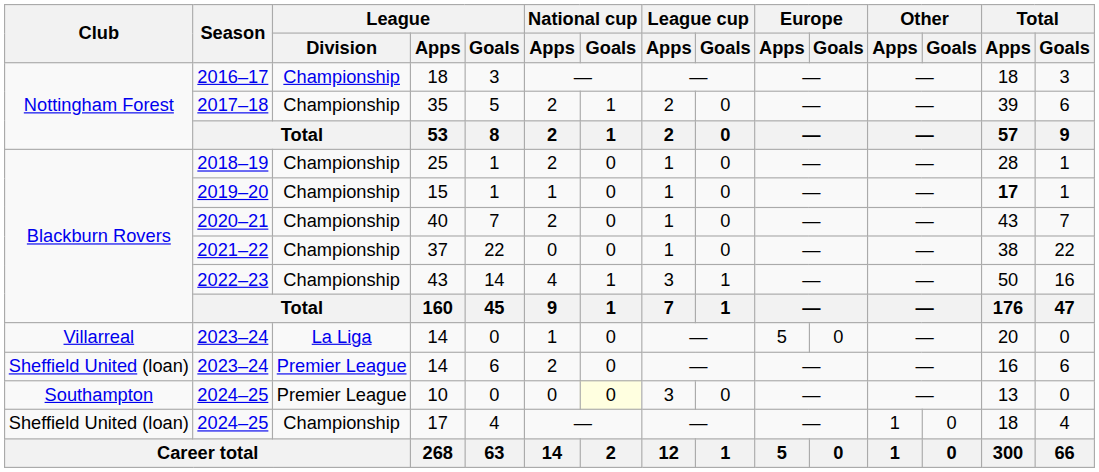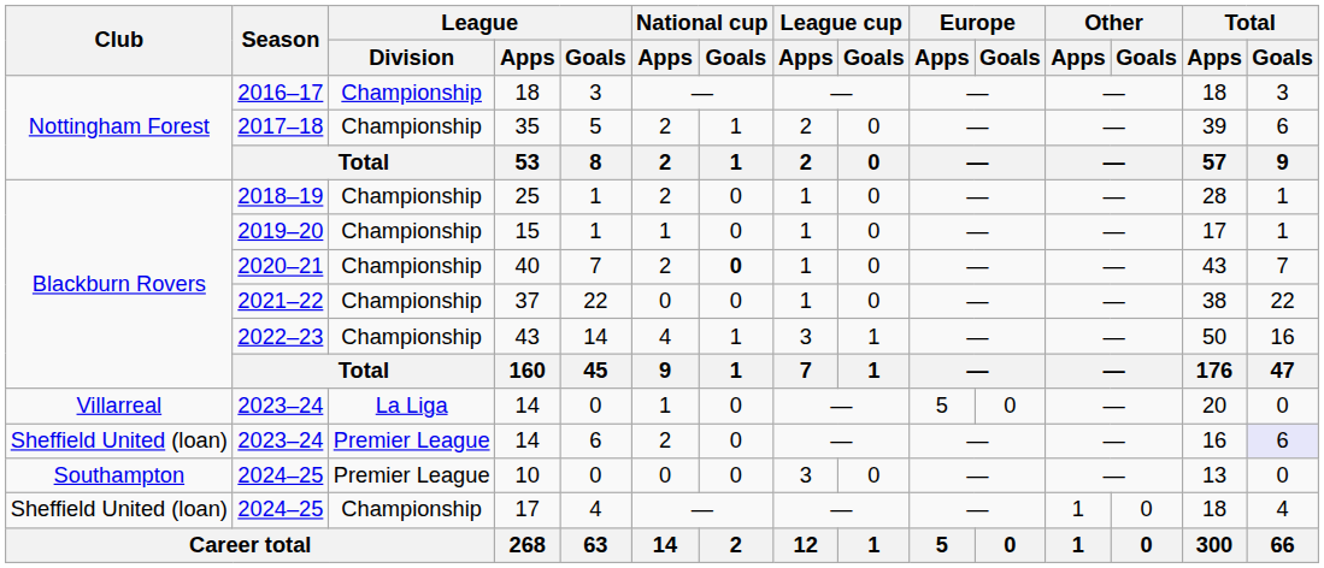15 | Total / Apps: bold -> normal
40 | National cup / Goals: normal -> bold
Sheffield United (loan) / 14 | Total / Goals: no background -> lavender background
10 | National cup / Goals: lightyellow background -> no background
